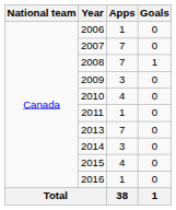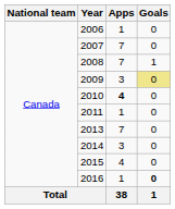2009 | Goals: no background -> khaki background
2010 | Apps: normal -> bold
2016 | Goals: normal -> bold
